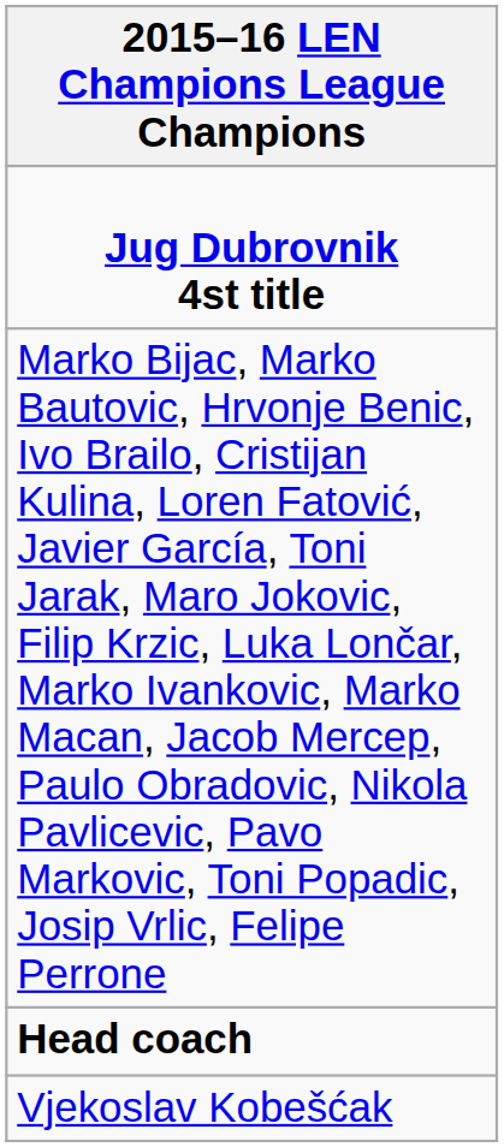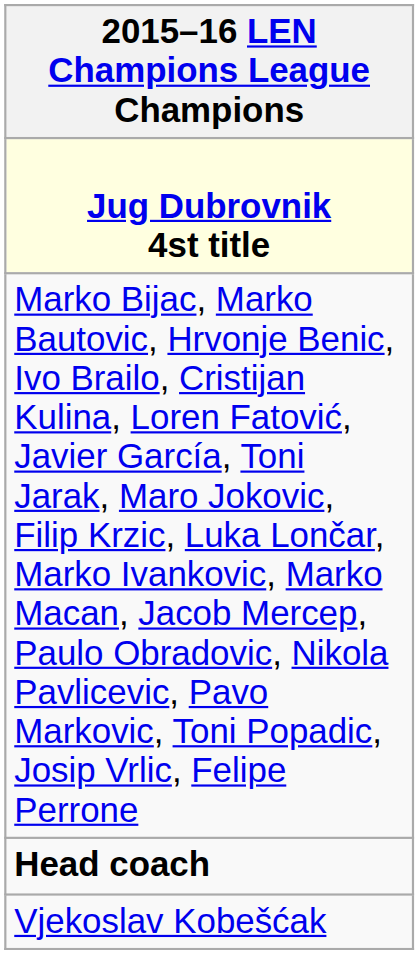row 2 | column 1: no background -> lightyellow background
